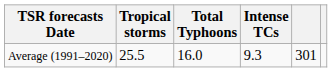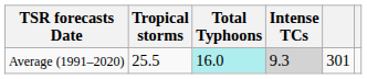row 2 | Total Typhoons: no background -> paleturquoise background
row 2 | Intense TCs: no background -> lightgrey background
